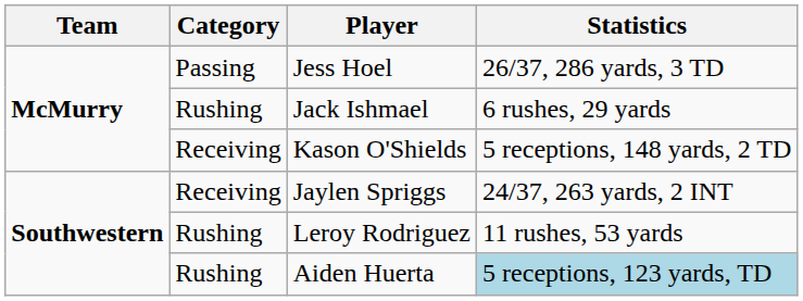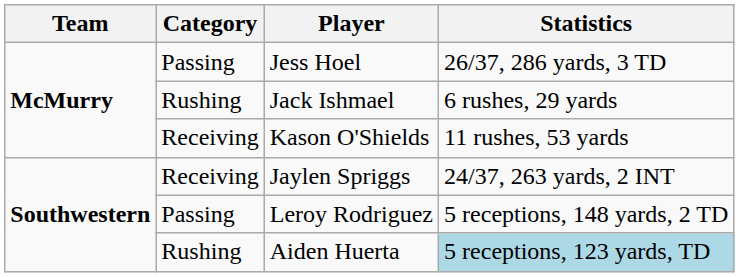Kason O'Shields | Statistics: 5 receptions, 148 yards, 2 TD -> 11 rushes, 53 yards
Leroy Rodriguez | Category: Rushing -> Passing
Leroy Rodriguez | Statistics: 11 rushes, 53 yards -> 5 receptions, 148 yards, 2 TD
